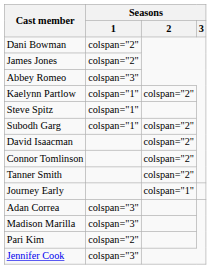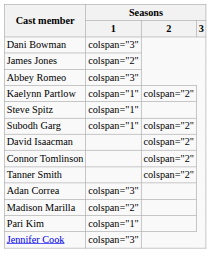Dani Bowman | Seasons / 1: colspan="2" -> colspan="3"
- row: Journey Early | colspan="1"
Madison Marilla | Seasons / 1: colspan="3" -> colspan="2"
Pari Kim | Seasons / 1: colspan="2" -> colspan="1"
